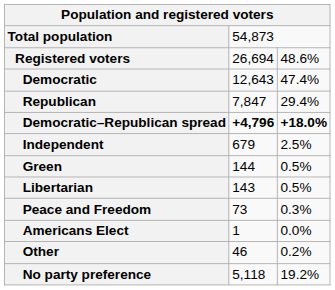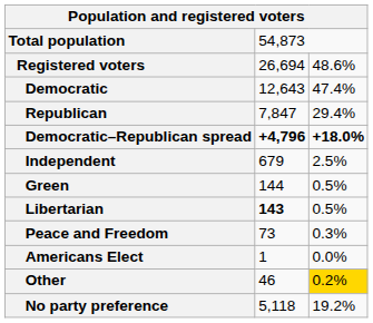Libertarian | column 2: normal -> bold
Other | column 3: no background -> gold background
